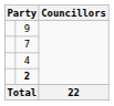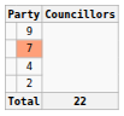7 | column 2: no background -> lightsalmon background
2 | column 2: bold -> normal
